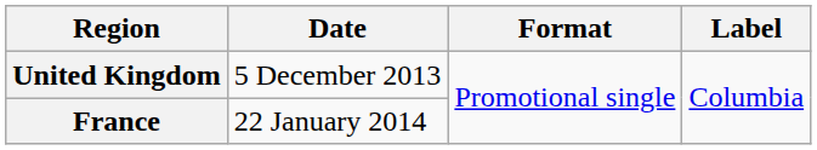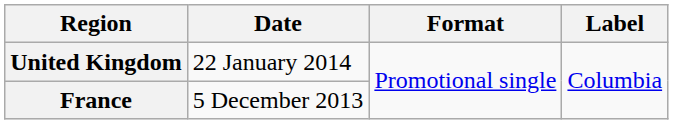United Kingdom | Date: 5 December 2013 -> 22 January 2014
France | Date: 22 January 2014 -> 5 December 2013
